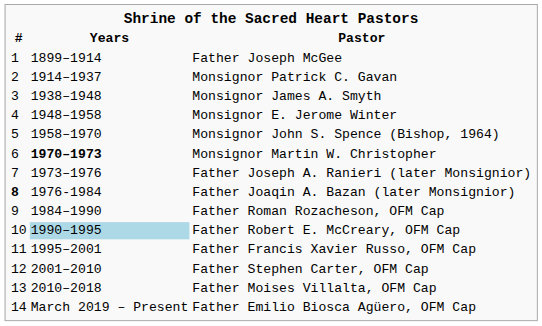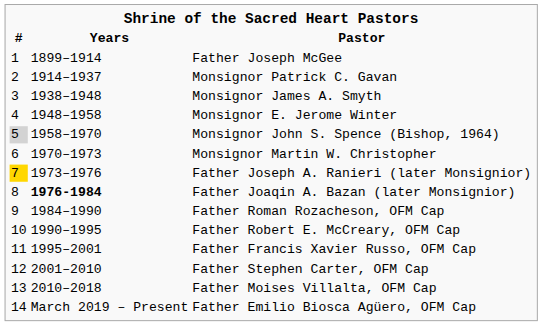Monsignor John S. Spence (Bishop, 1964) | #: no background -> lightgrey background
Monsignor Martin W. Christopher | Years: bold -> normal
Father Joseph A. Ranieri (later Monsignior) | #: no background -> gold background
Father Joaqin A. Bazan (later Monsignior) | #: bold -> normal
Father Joaqin A. Bazan (later Monsignior) | Years: normal -> bold
Father Robert E. McCreary, OFM Cap | Years: lightblue background -> no background
